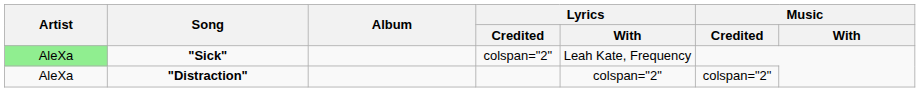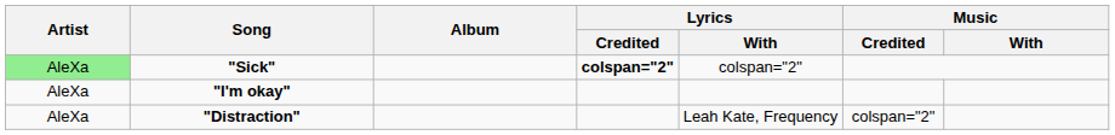"Sick" | Lyrics / Credited: normal -> bold
"Sick" | Lyrics / With: Leah Kate, Frequency -> colspan="2"
+ row: AleXa | "I'm okay"
"Distraction" | Lyrics / With: colspan="2" -> Leah Kate, Frequency
